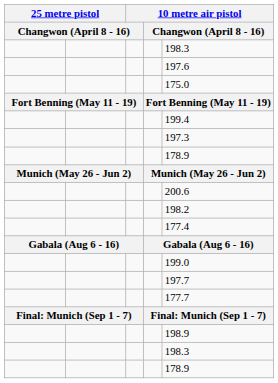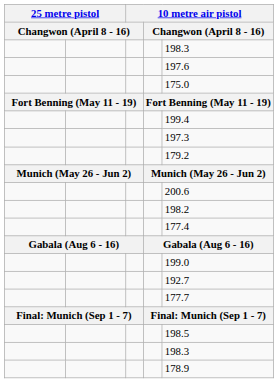row 9 | column 5: 178.9 -> 179.2
row 16 | column 5: 197.7 -> 192.7
row 19 | column 5: 198.9 -> 198.5
